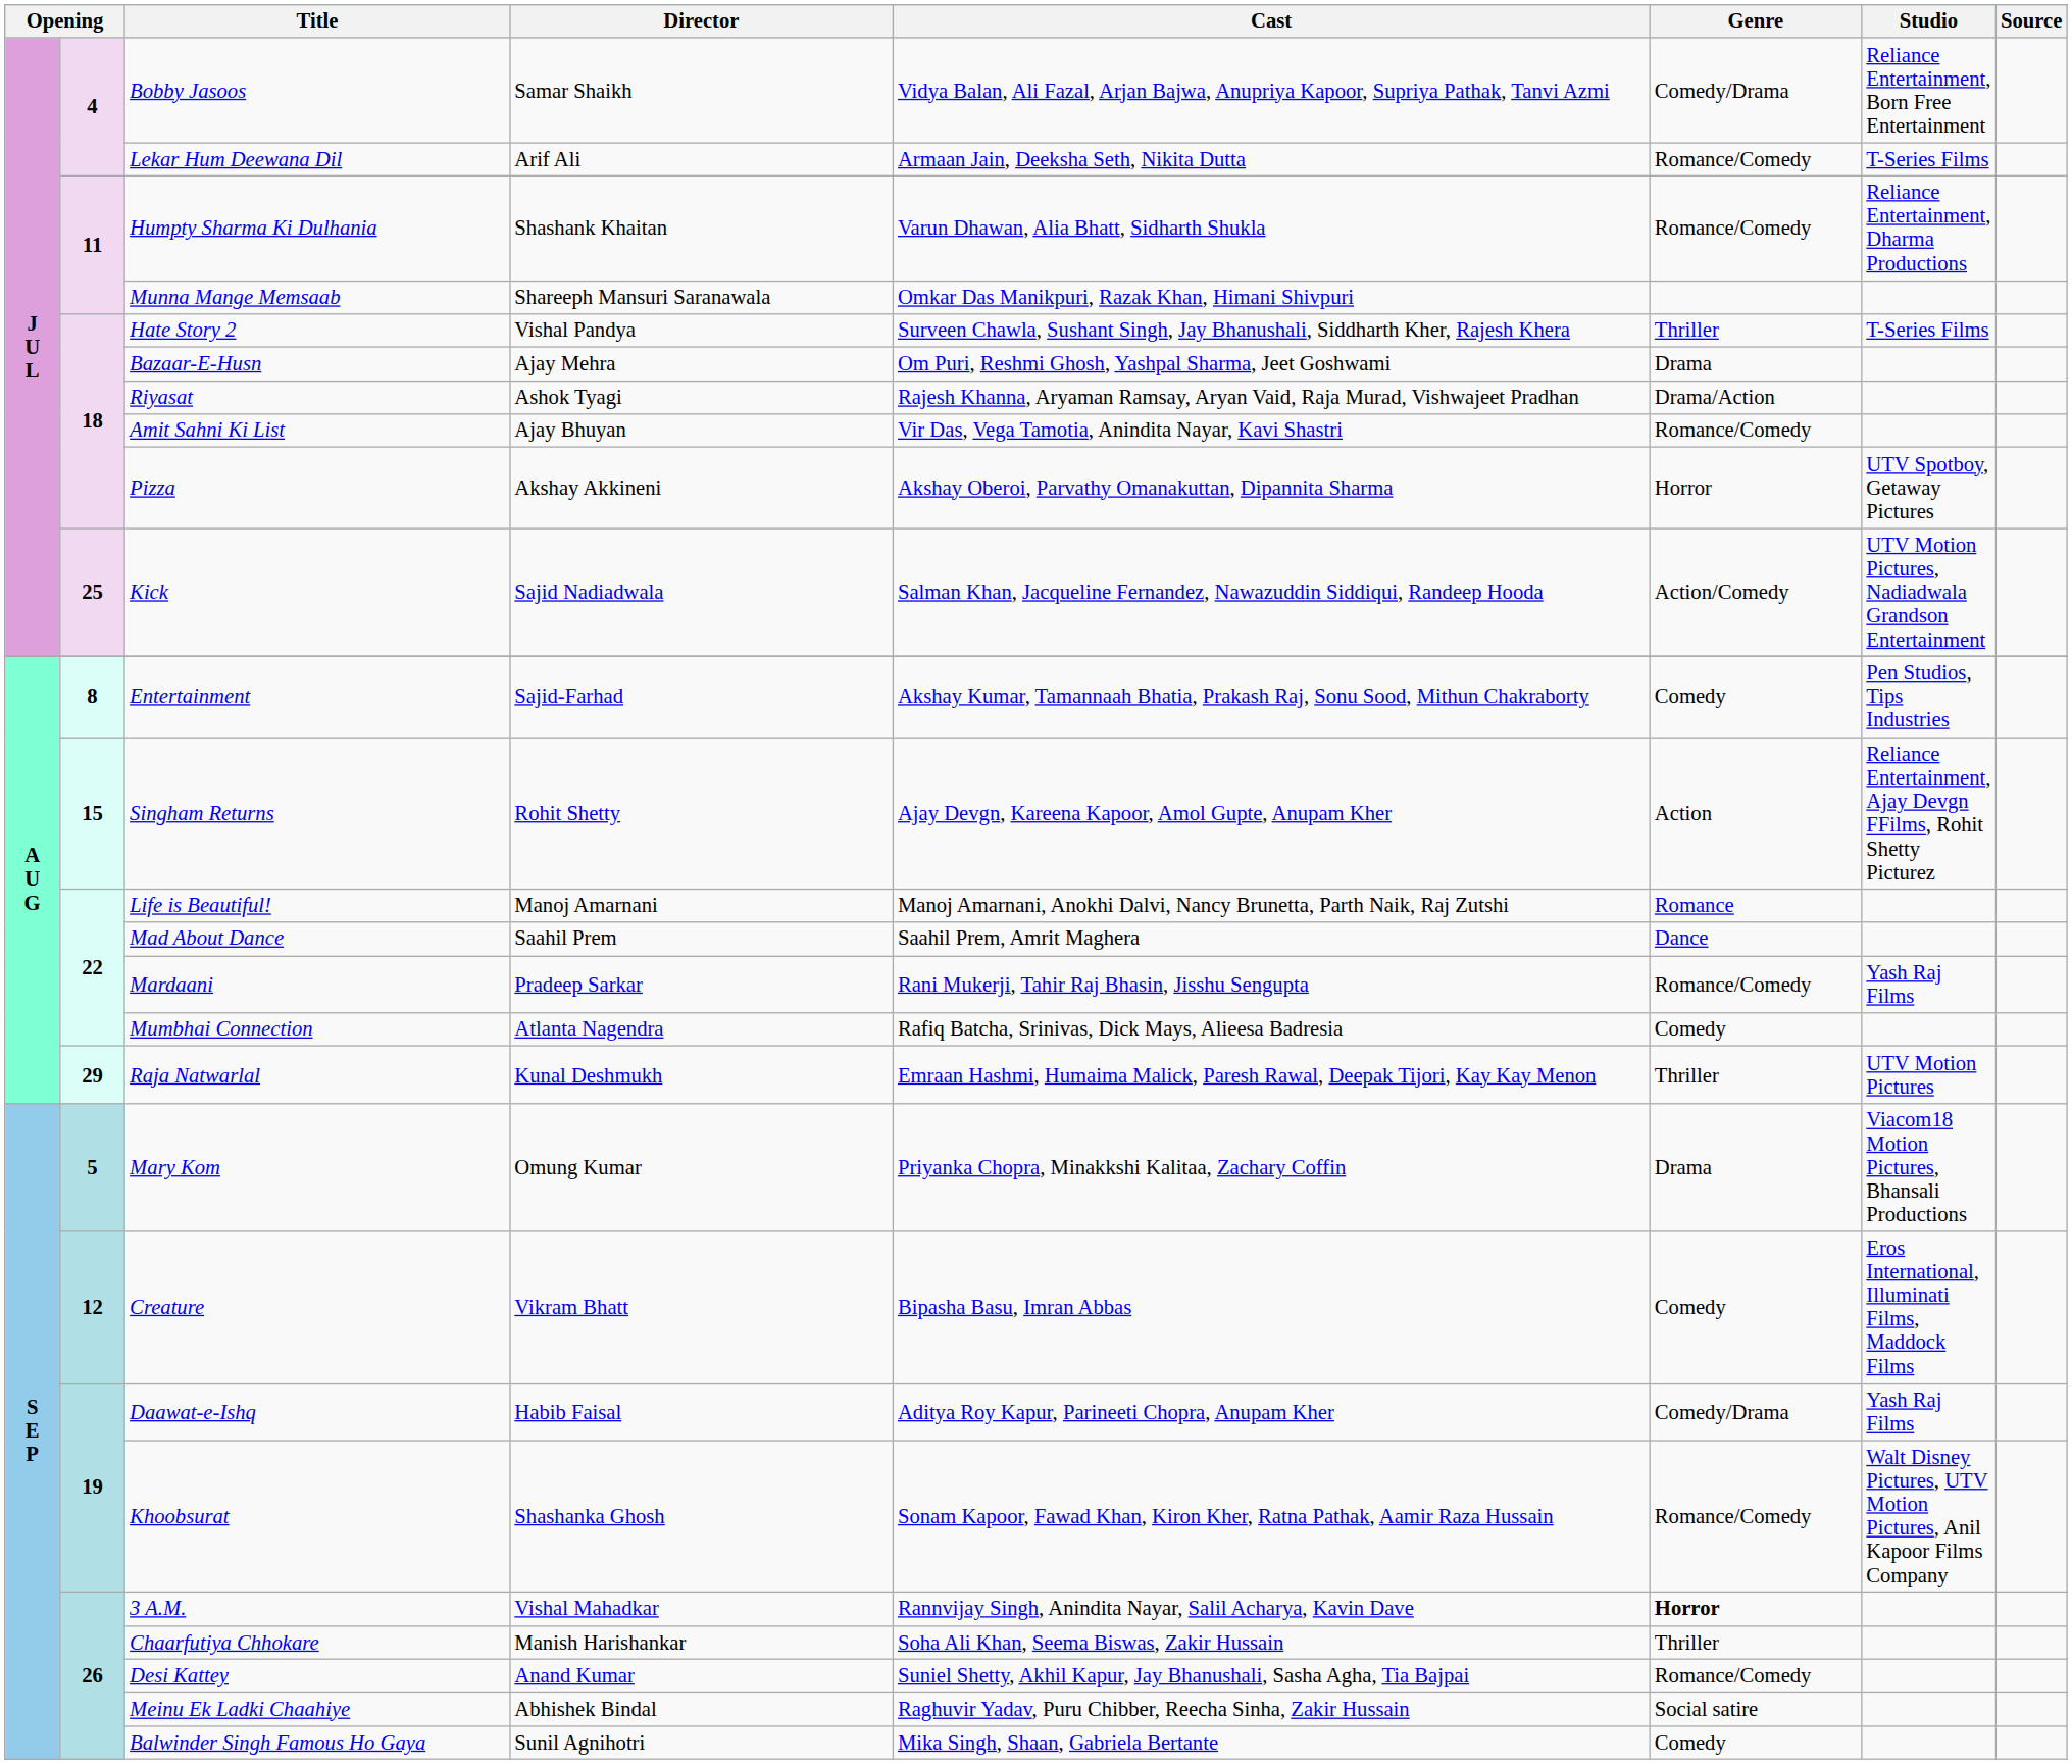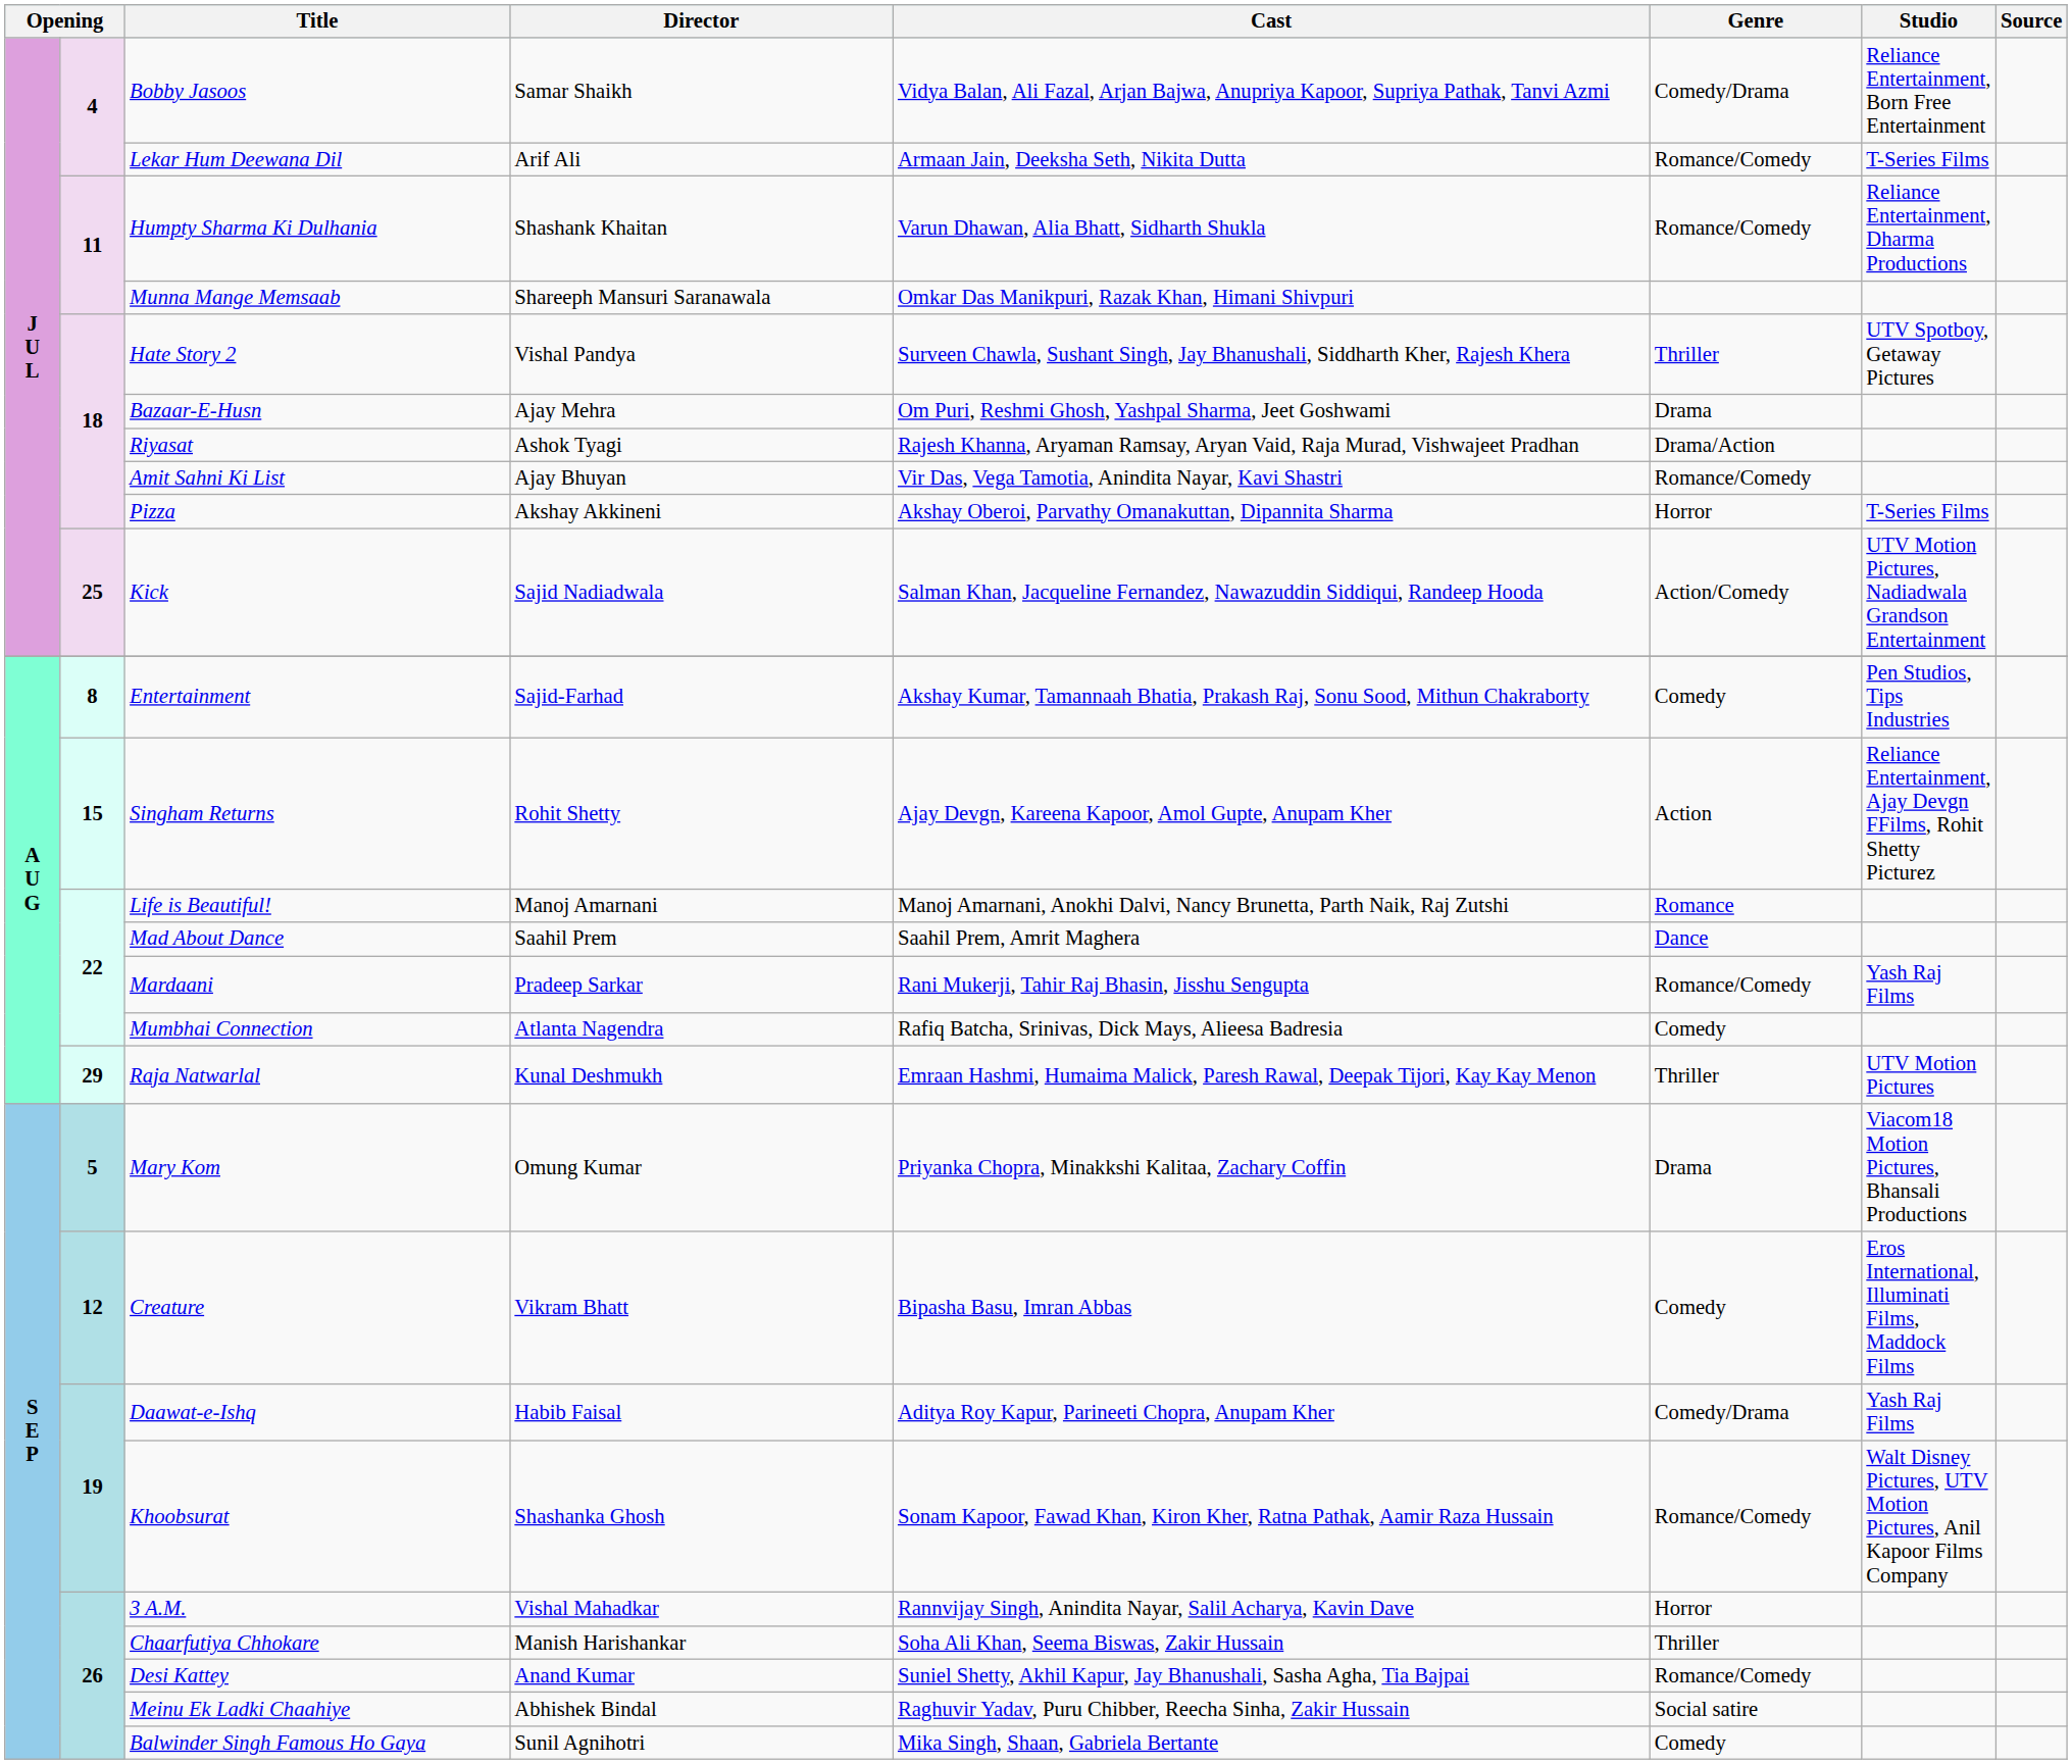Hate Story 2 | Studio: T-Series Films -> UTV Spotboy, Getaway Pictures
Pizza | Studio: UTV Spotboy, Getaway Pictures -> T-Series Films
3 A.M. | Genre: bold -> normal
